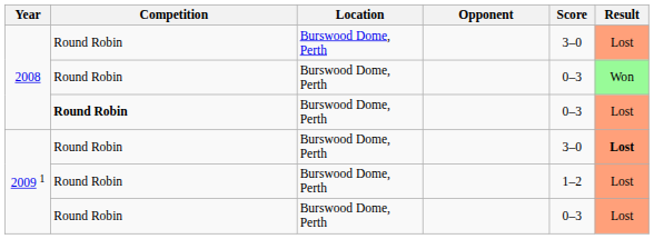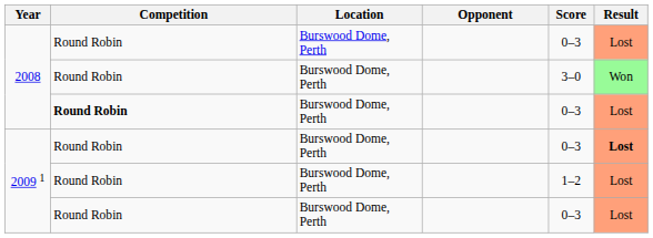row 2 | Score: 3–0 -> 0–3
row 3 | Score: 0–3 -> 3–0
row 5 | Score: 3–0 -> 0–3
